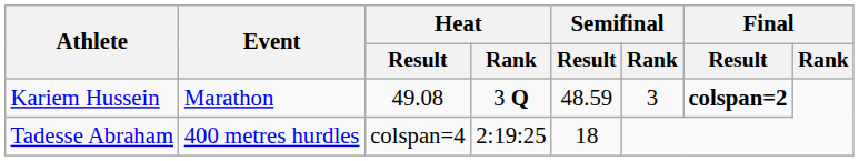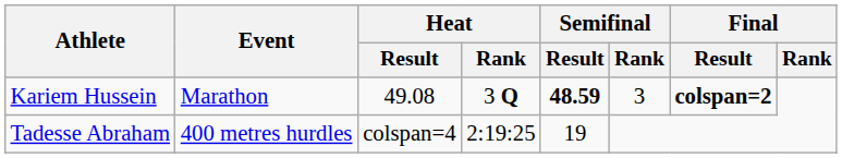Kariem Hussein | Semifinal / Result: normal -> bold
Tadesse Abraham | Semifinal / Result: 18 -> 19
